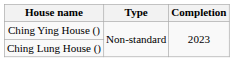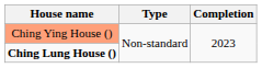Ching Ying House () | House name: no background -> lightsalmon background
Ching Lung House () | House name: normal -> bold
